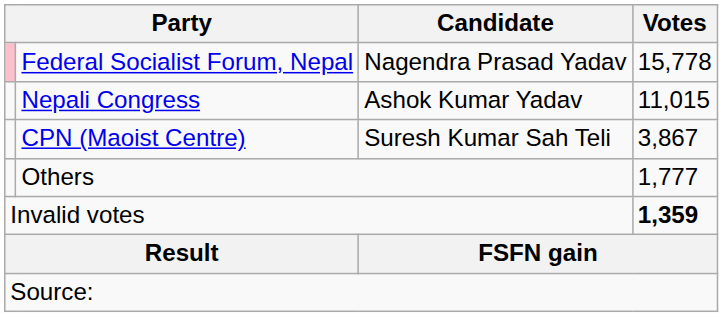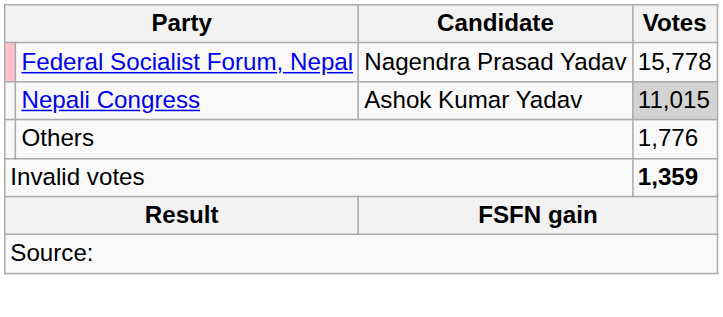Nepali Congress | Votes: no background -> lightgrey background
- row: CPN (Maoist Centre) | Suresh Kumar Sah Teli | 3,867
Others | Votes: 1,777 -> 1,776
